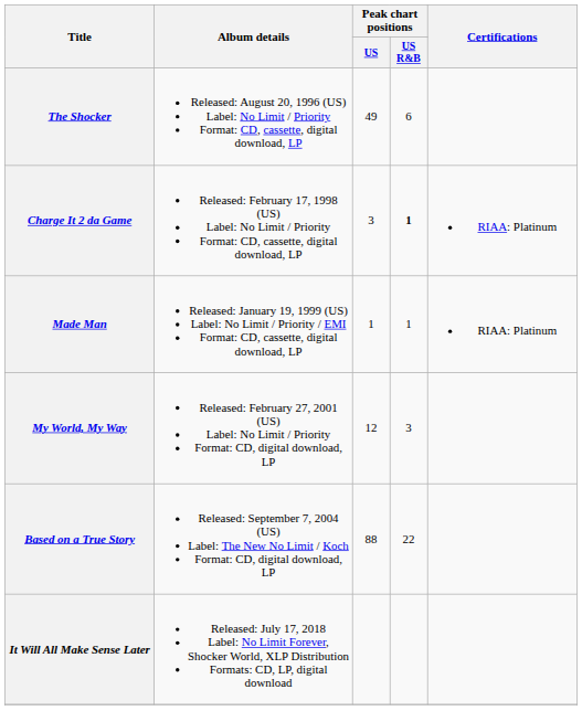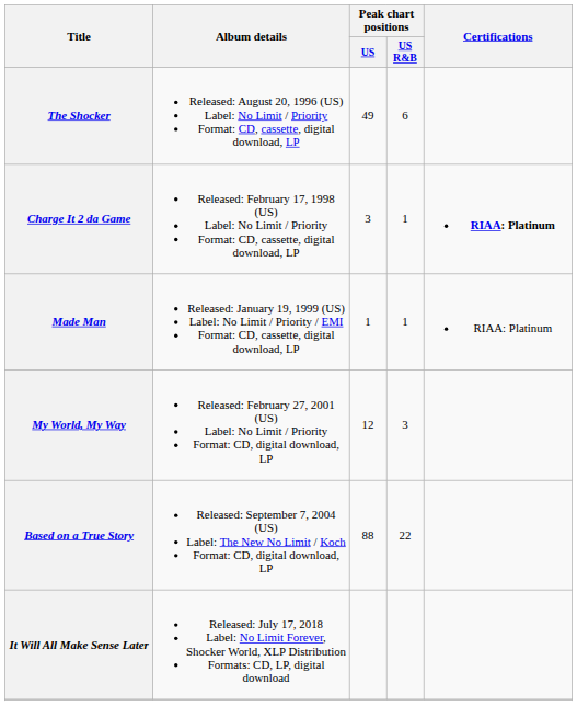Charge It 2 da Game | Peak chart positions / US R&B: bold -> normal
Charge It 2 da Game | Certifications: normal -> bold
